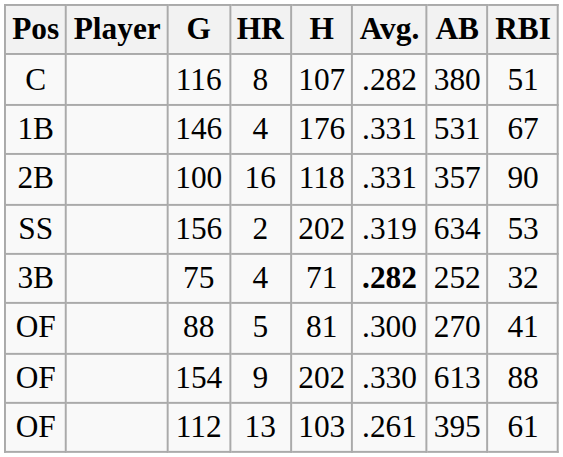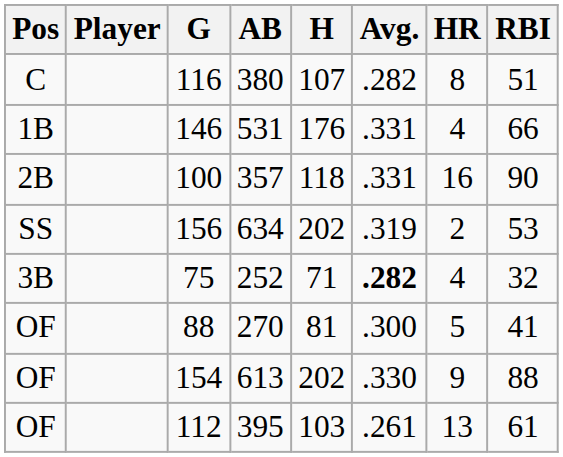columns swapped: AB <-> HR
146 | RBI: 67 -> 66
